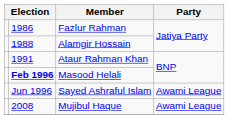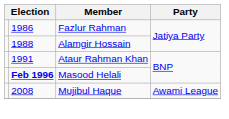- row: Jun 1996 | Sayed Ashraful Islam | Awami League
